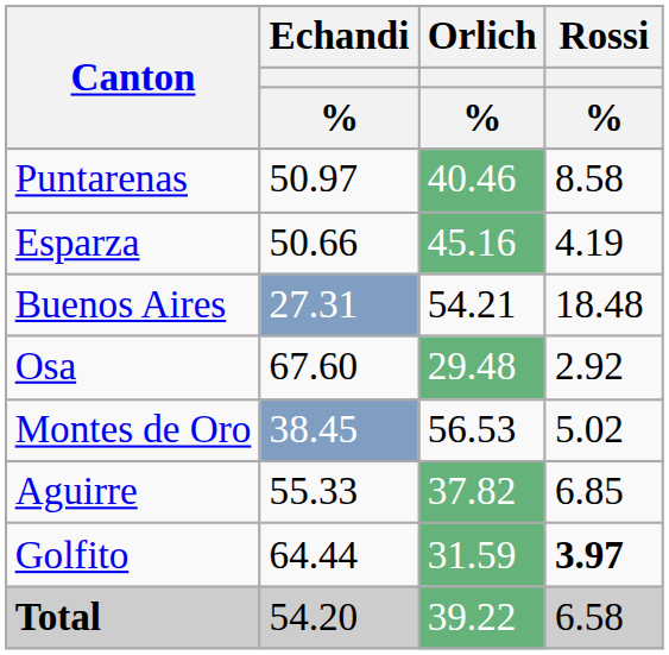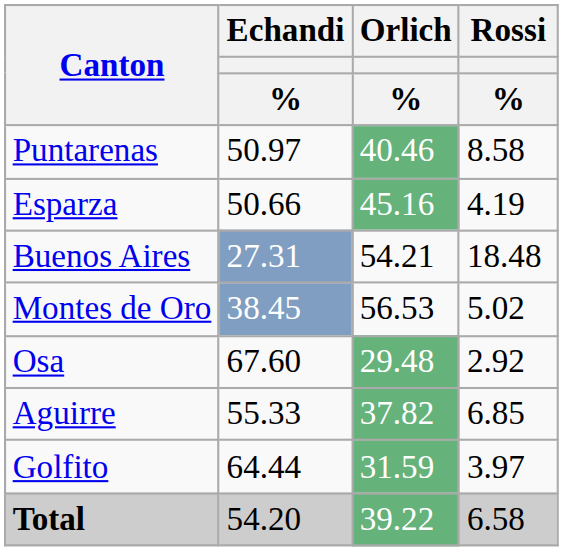rows swapped: Montes de Oro <-> Osa
Golfito | Rossi / %: bold -> normal
